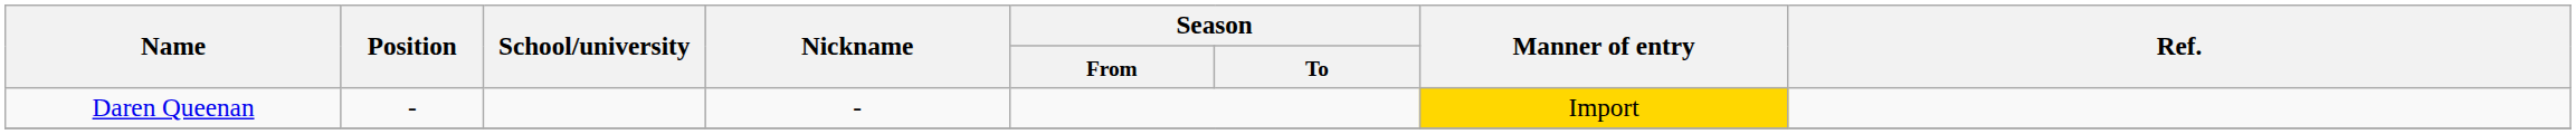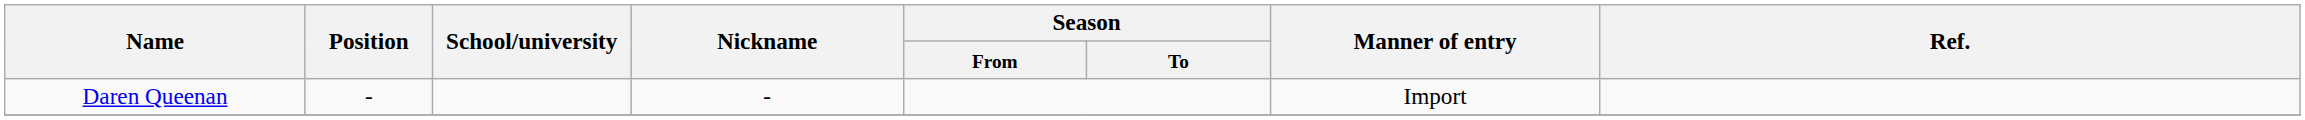Daren Queenan | Manner of entry: gold background -> no background
